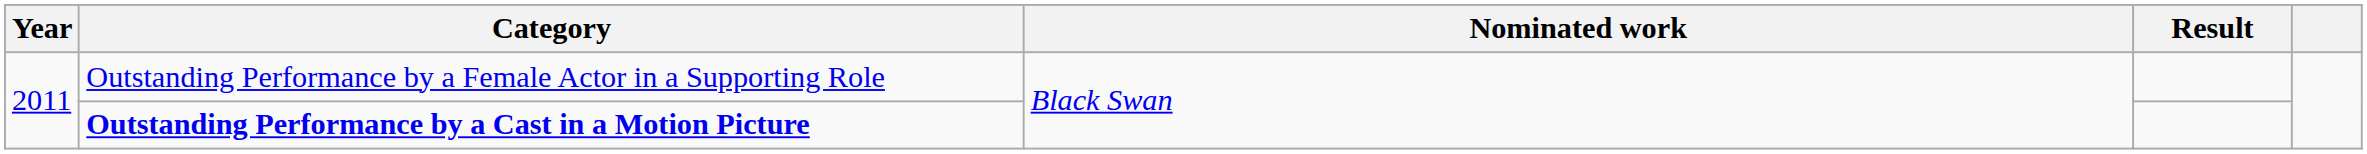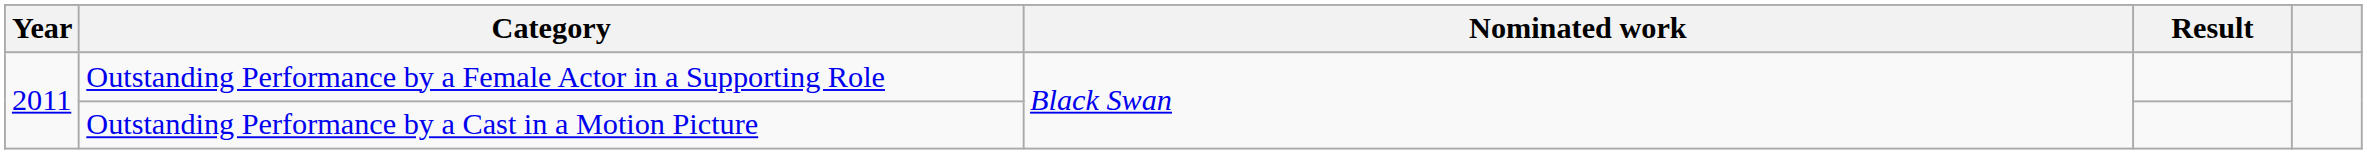Outstanding Performance by a Cast in a Motion Picture | Category: bold -> normal
